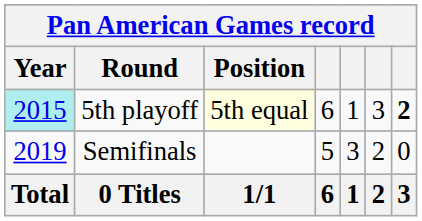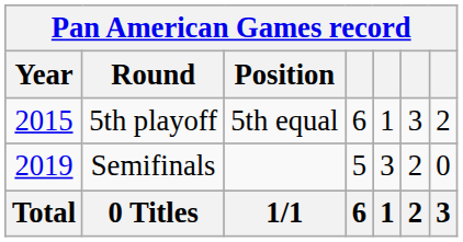5th playoff | Year: paleturquoise background -> no background
5th playoff | Position: lightyellow background -> no background
5th playoff | column 7: bold -> normal
